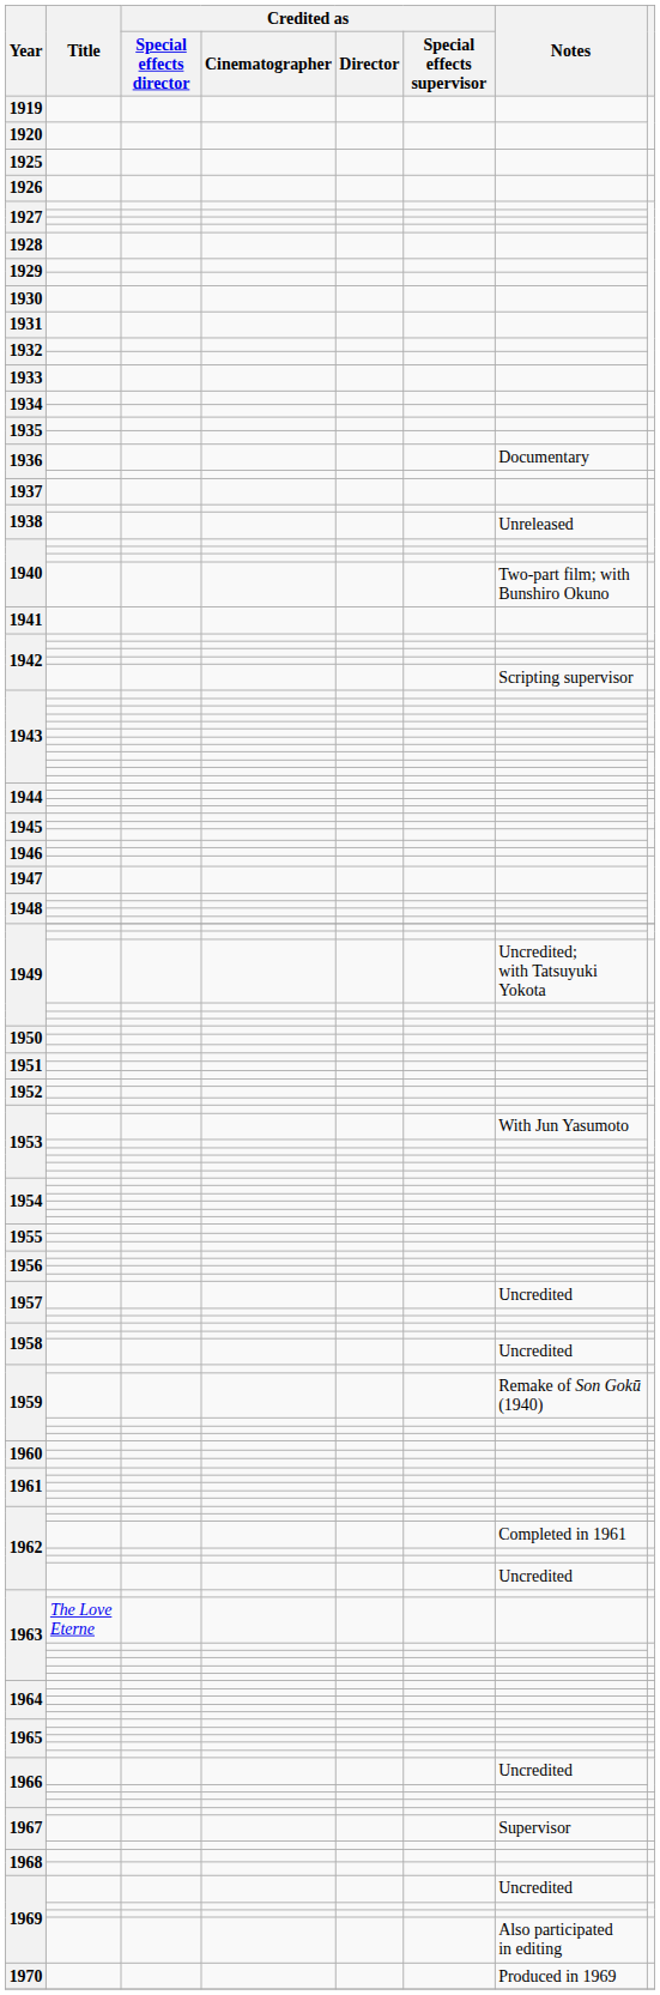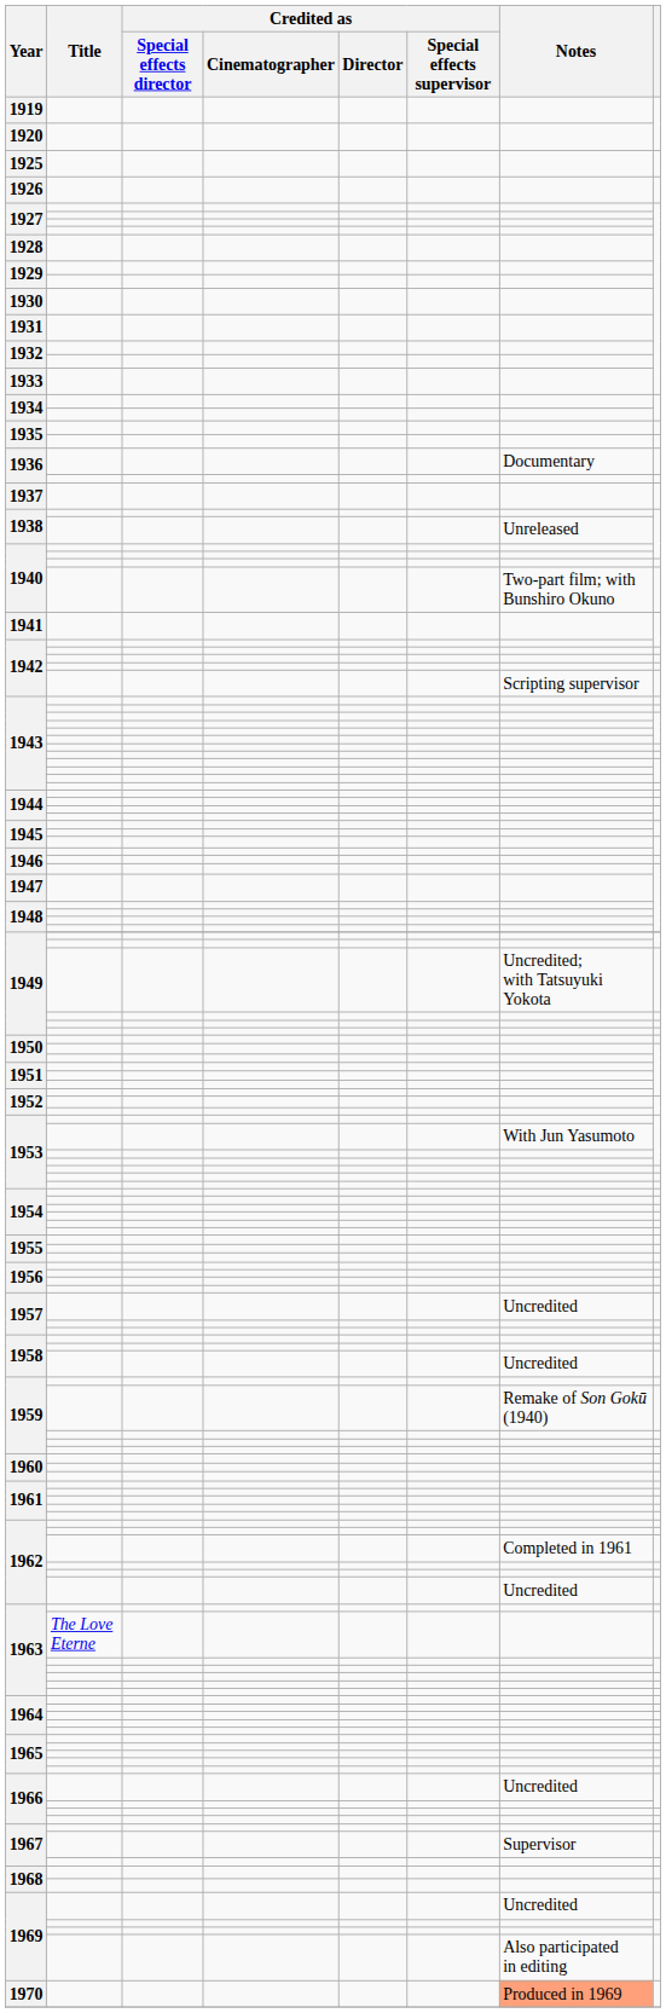1970 | Notes: no background -> lightsalmon background
